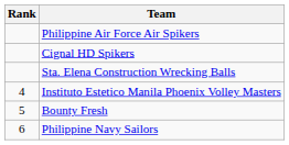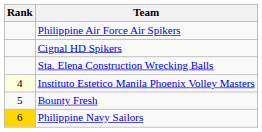Instituto Estetico Manila Phoenix Volley Masters | Rank: no background -> lightyellow background
Philippine Navy Sailors | Rank: no background -> gold background
